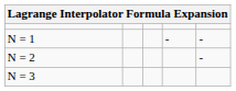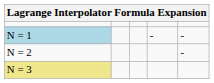N = 1 | column 1: no background -> lightblue background
N = 3 | column 1: no background -> khaki background
